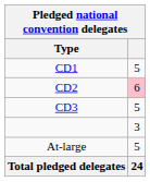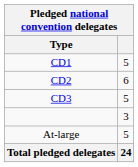CD2 | column 2: pink background -> no background
